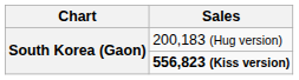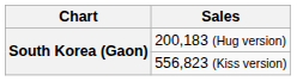556,823 (Kiss version) | Sales: bold -> normal
